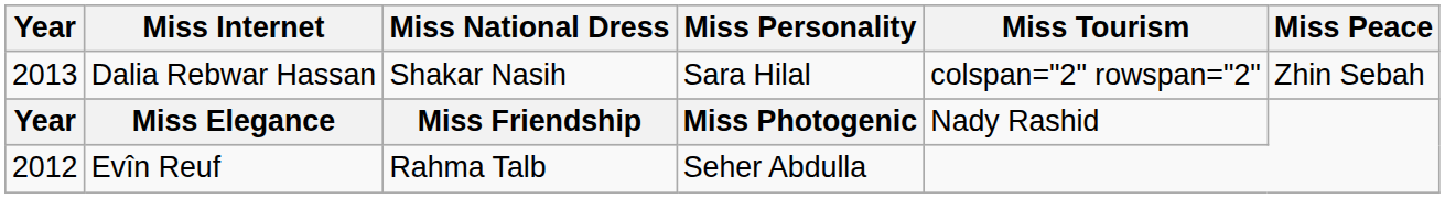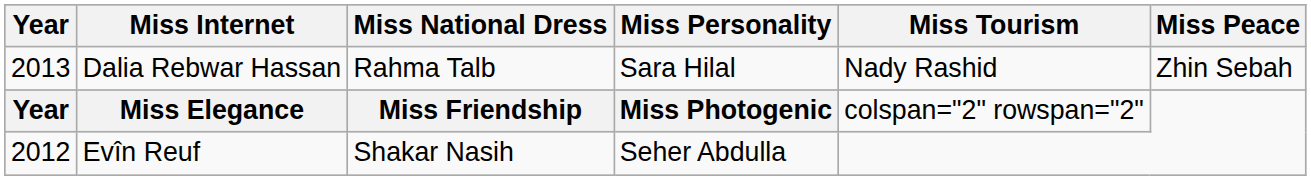Dalia Rebwar Hassan | Miss National Dress: Shakar Nasih -> Rahma Talb
Dalia Rebwar Hassan | Miss Tourism: colspan="2" rowspan="2" -> Nady Rashid
Miss Elegance | Miss Tourism: Nady Rashid -> colspan="2" rowspan="2"
Evîn Reuf | Miss National Dress: Rahma Talb -> Shakar Nasih
